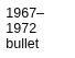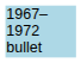row 1 | column 1: no background -> lightblue background
